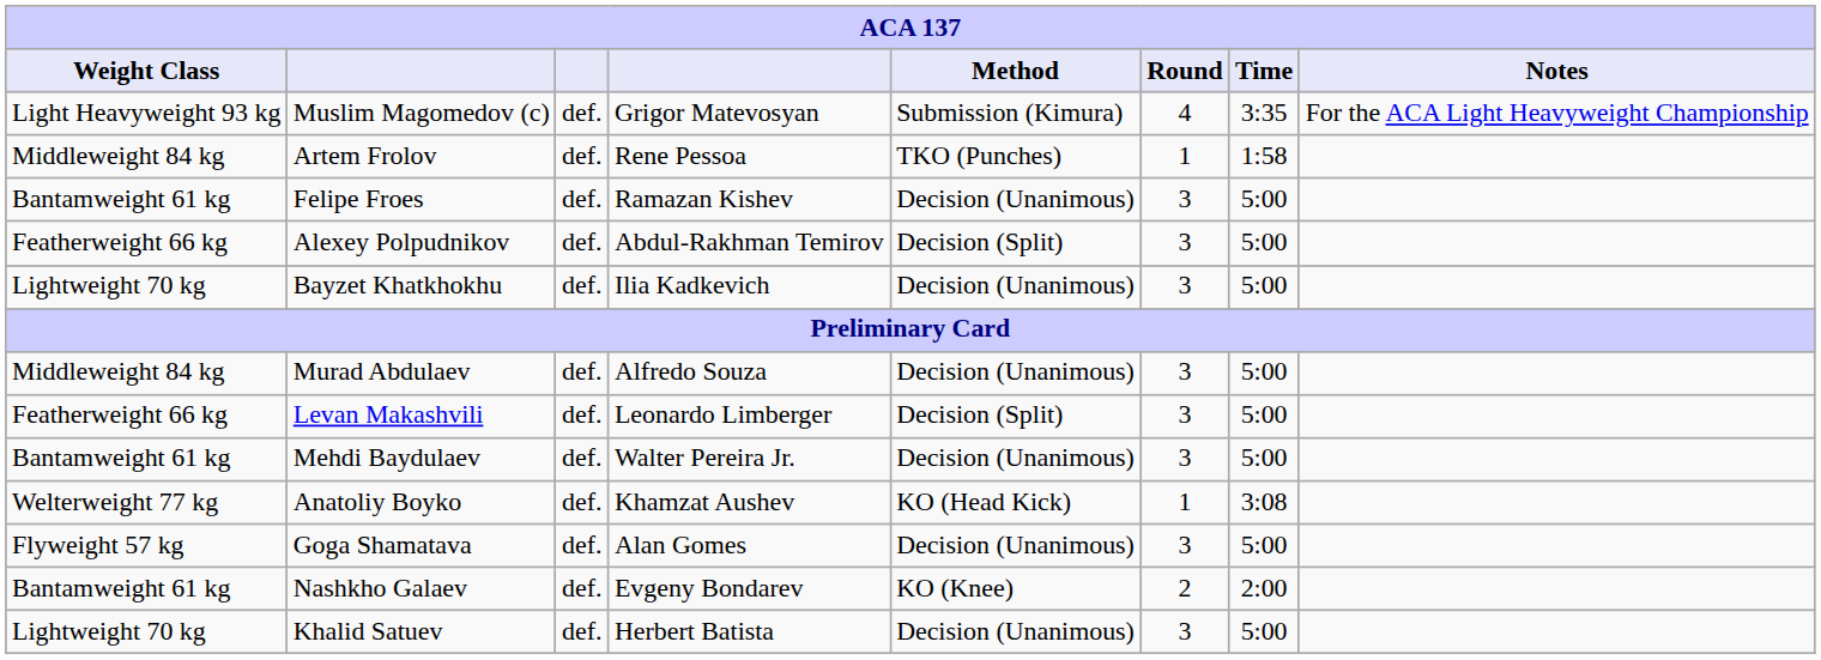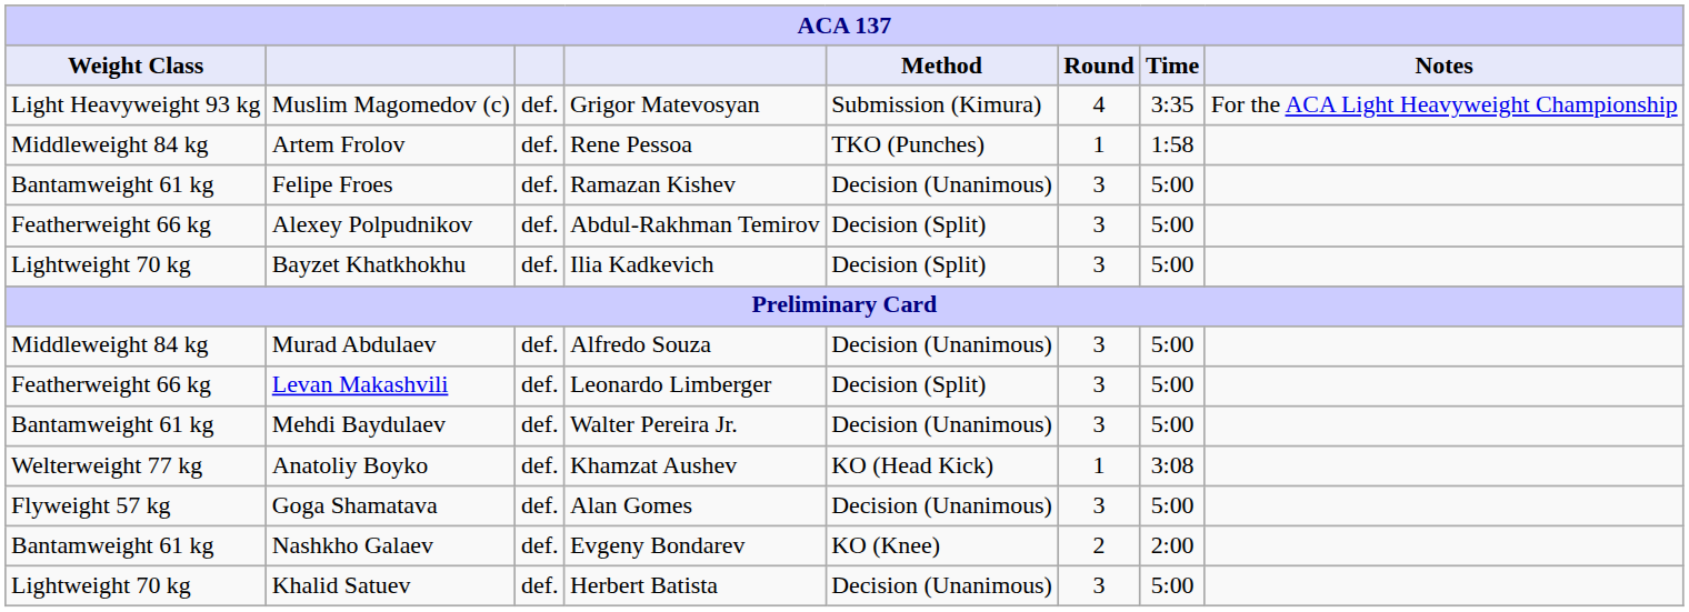Bayzet Khatkhokhu | Method: Decision (Unanimous) -> Decision (Split)
